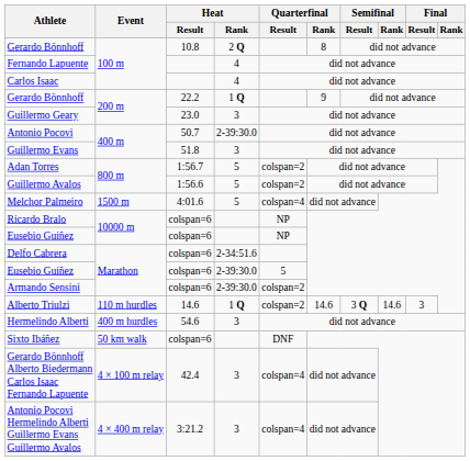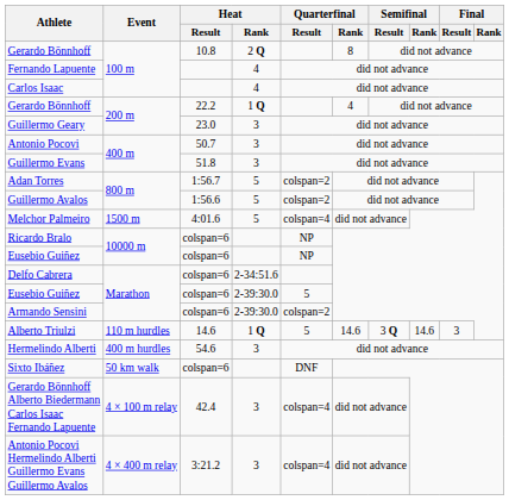Gerardo Bönnhoff / 200 m | Quarterfinal / Rank: 9 -> 4
Antonio Pocovi | Heat / Rank: 2-39:30.0 -> 3
Alberto Triulzi | Quarterfinal / Result: colspan=2 -> 5
